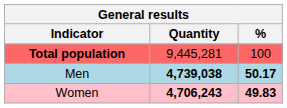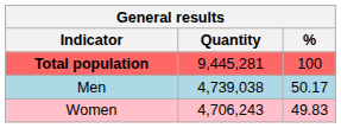Men | Quantity: bold -> normal
Men | %: bold -> normal
Women | Quantity: bold -> normal
Women | %: bold -> normal
